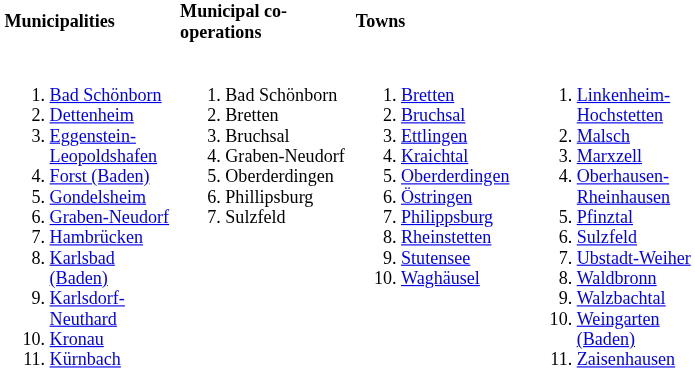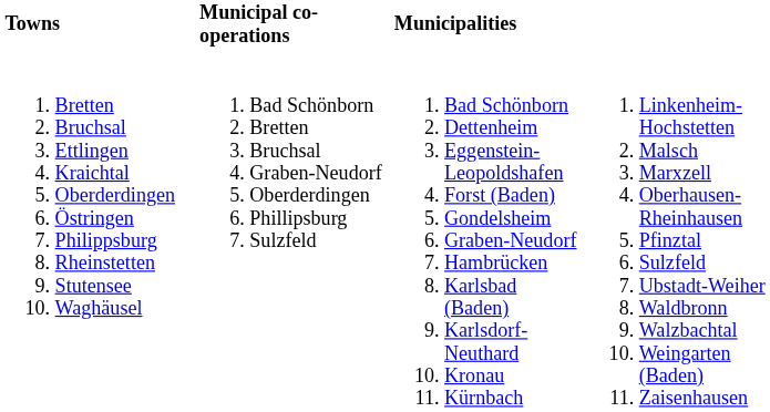columns swapped: Towns <-> Municipalities
